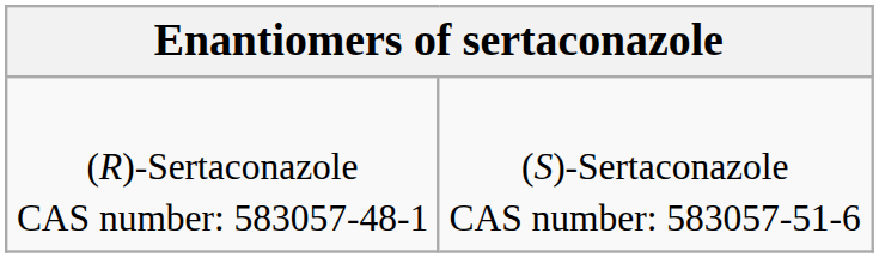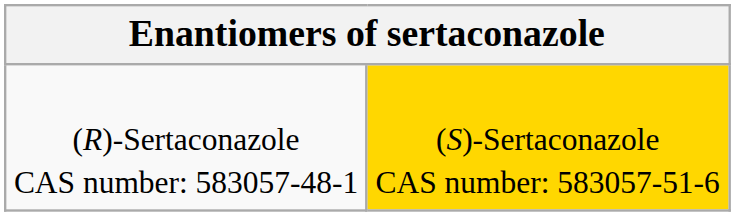(R)-Sertaconazole CAS number: 583057-48-1 | column 2: no background -> gold background
